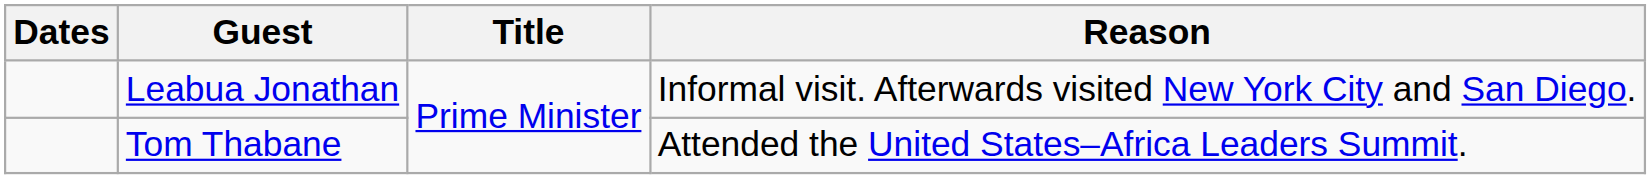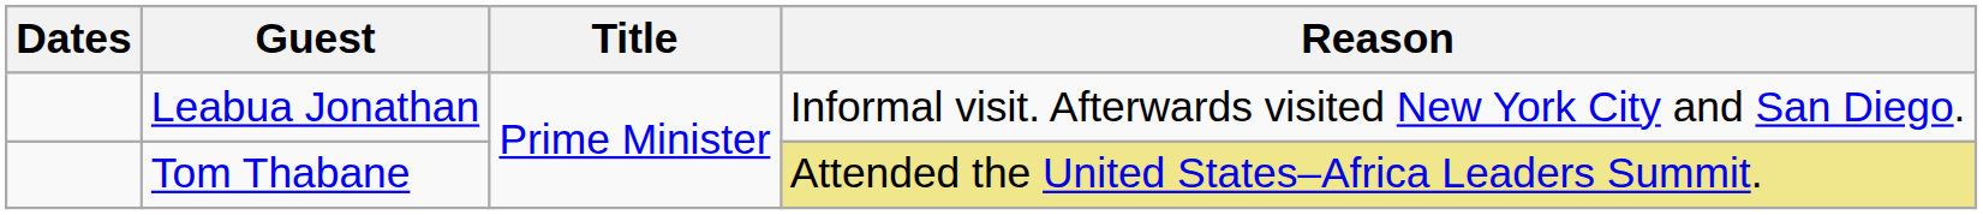Tom Thabane | Reason: no background -> khaki background
